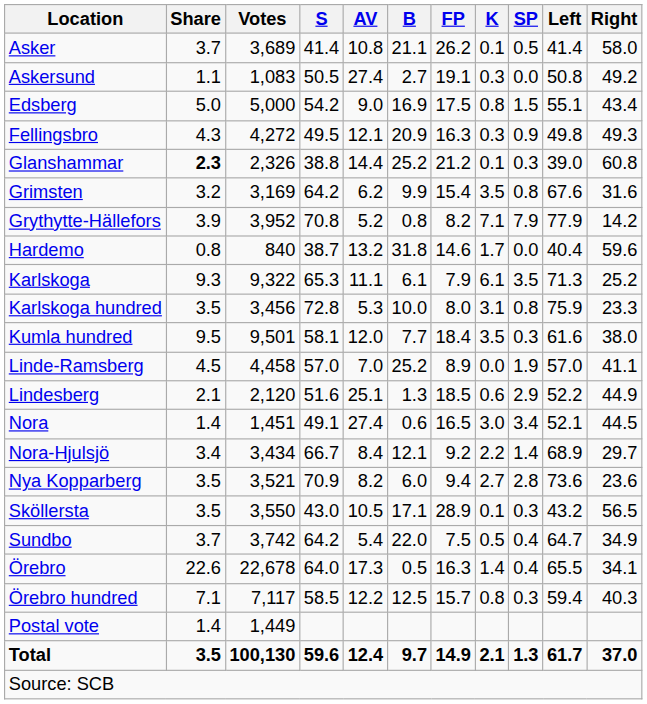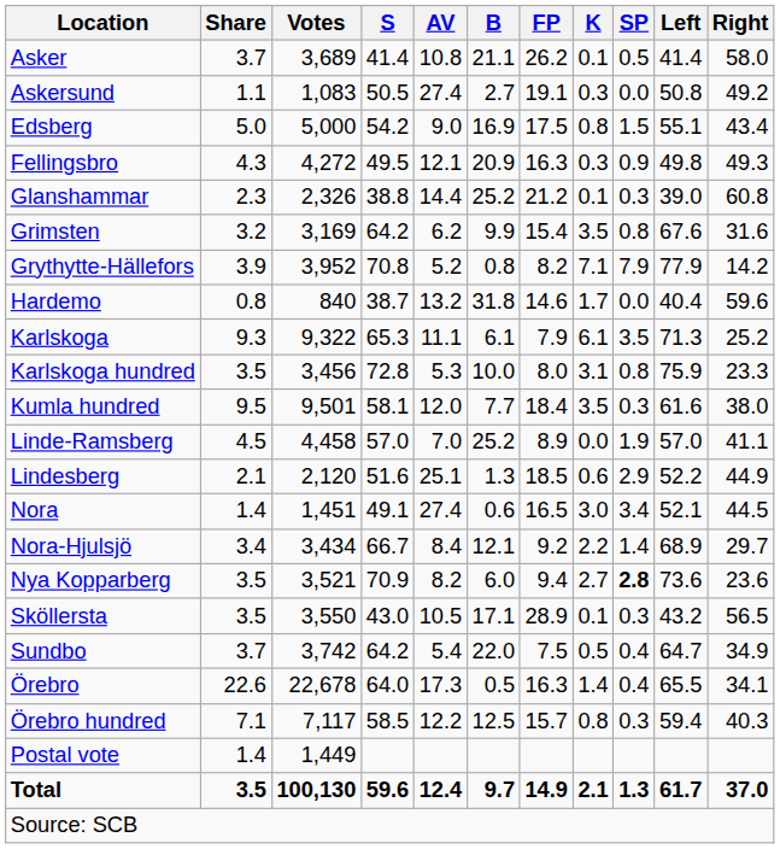Glanshammar | Share: bold -> normal
Nya Kopparberg | SP: normal -> bold
